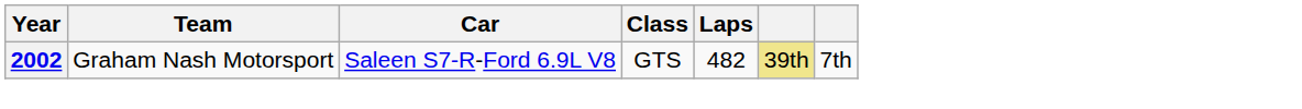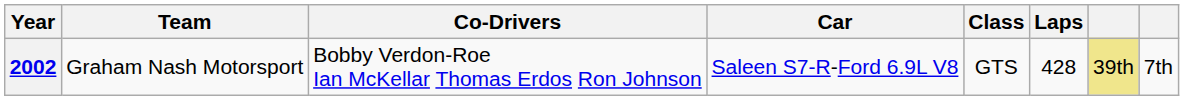+ column: Co-Drivers | Bobby Verdon-Roe Ian McKellar Thomas Erdos Ron Johnson
2002 | Laps: 482 -> 428
